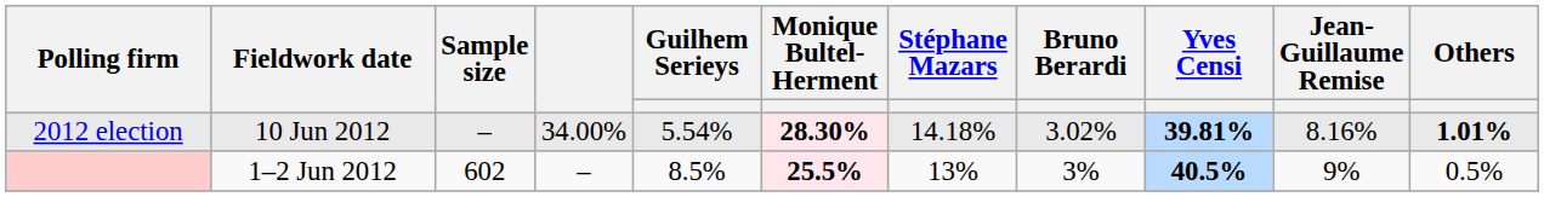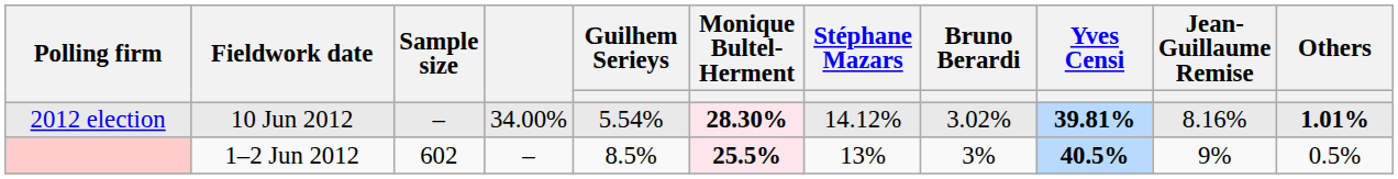2012 election | Stéphane Mazars: 14.18% -> 14.12%
